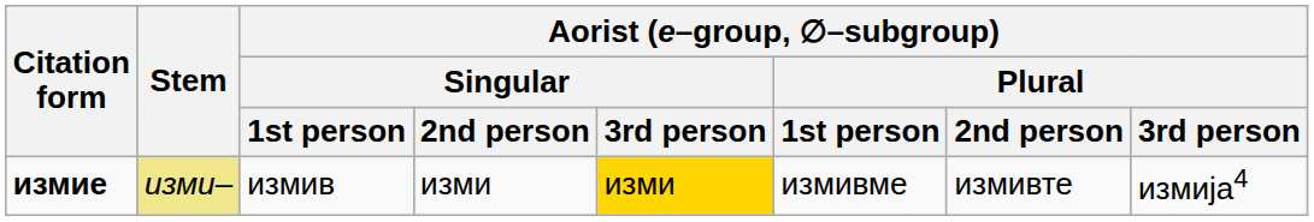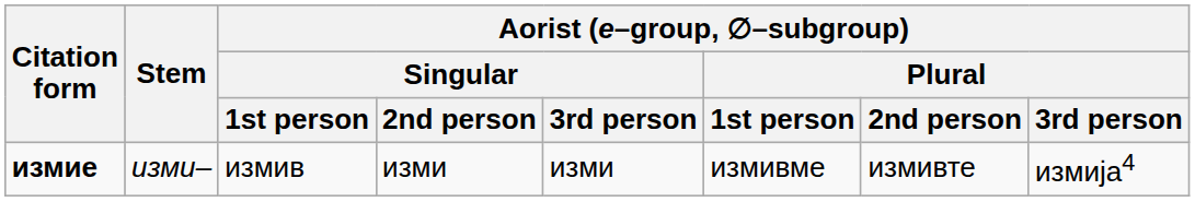измие | Stem: khaki background -> no background
измие | Aorist (е–group, ∅–subgroup) / Singular / 3rd person: gold background -> no background
